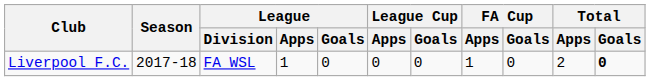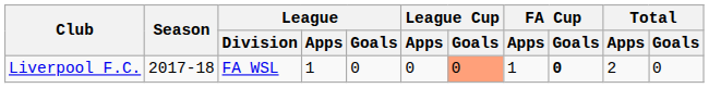Liverpool F.C. | League Cup / Goals: no background -> lightsalmon background
Liverpool F.C. | FA Cup / Goals: normal -> bold
Liverpool F.C. | Total / Goals: bold -> normal
